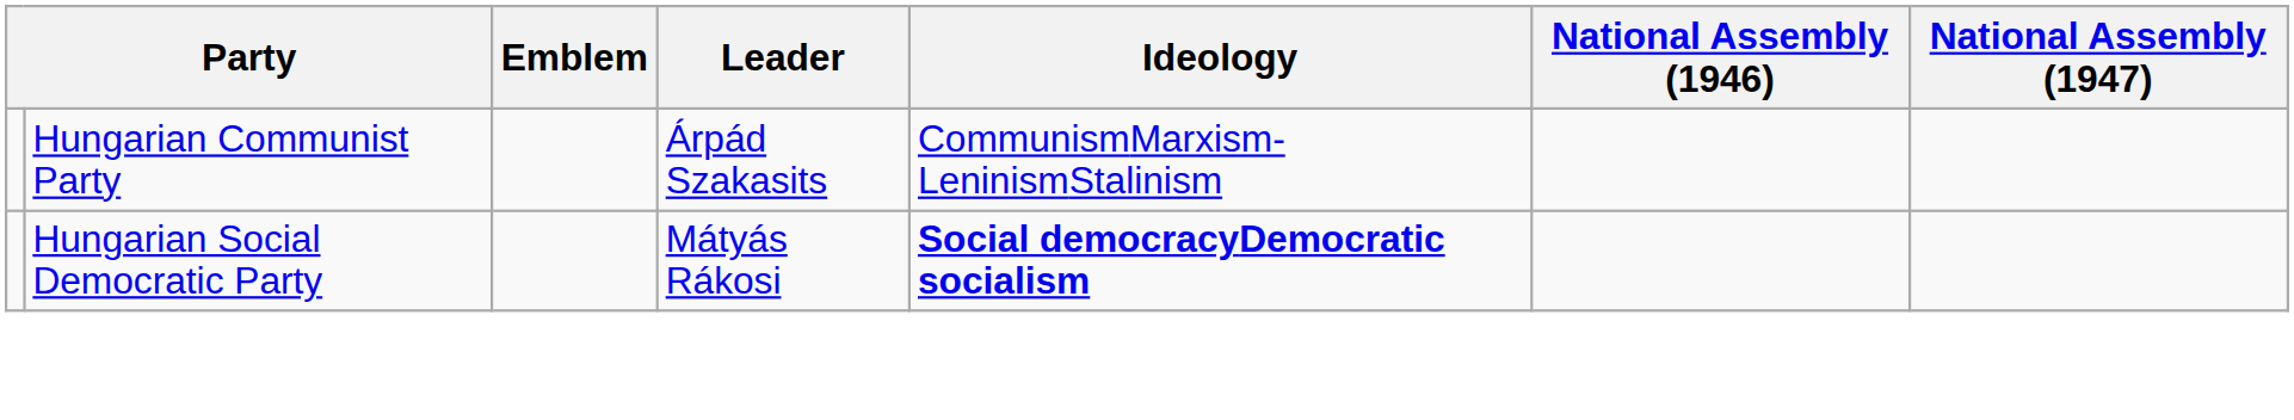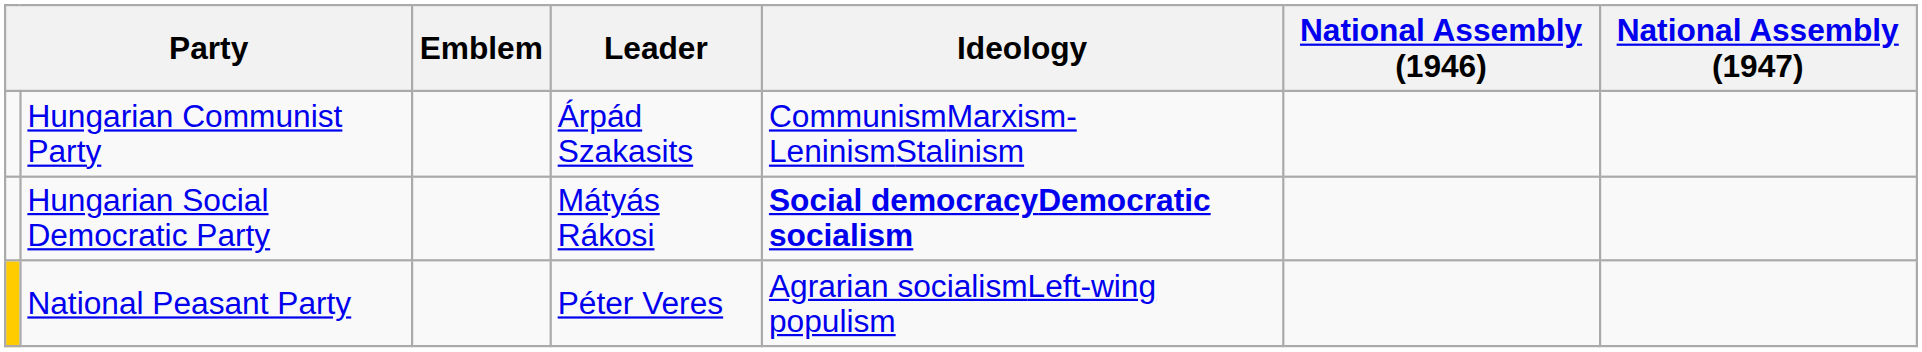+ row: National Peasant Party | Péter Veres | Agrarian socialismLeft-wing populism
